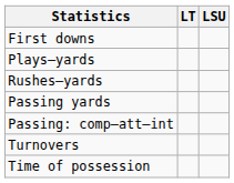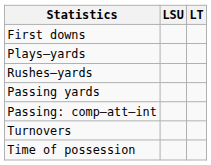columns swapped: LT <-> LSU
